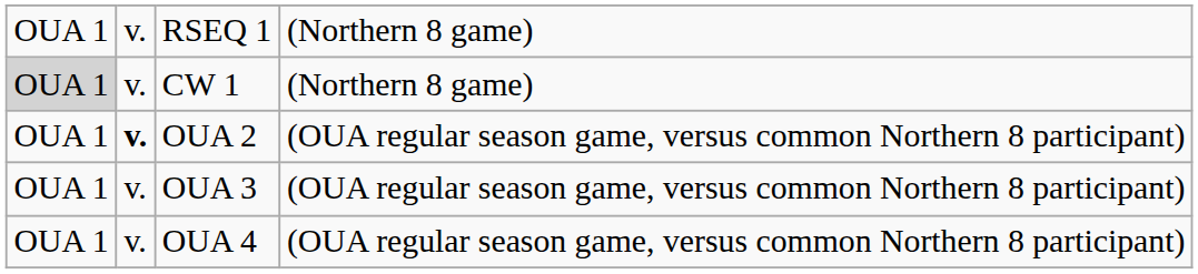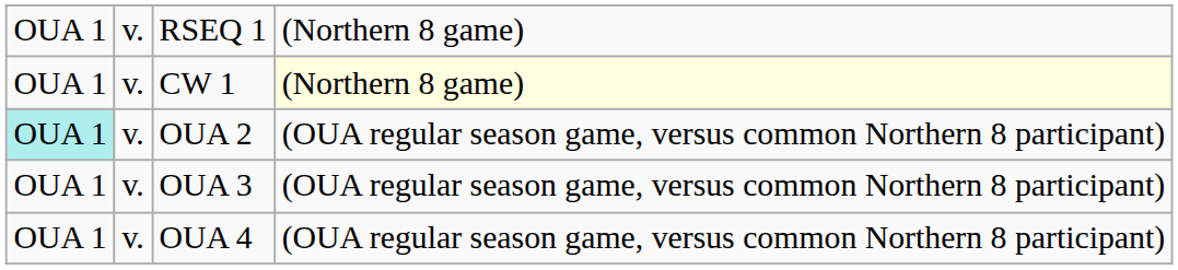CW 1 | column 1: lightgrey background -> no background
CW 1 | column 4: no background -> lightyellow background
OUA 2 | column 1: no background -> paleturquoise background
OUA 2 | column 2: bold -> normal
